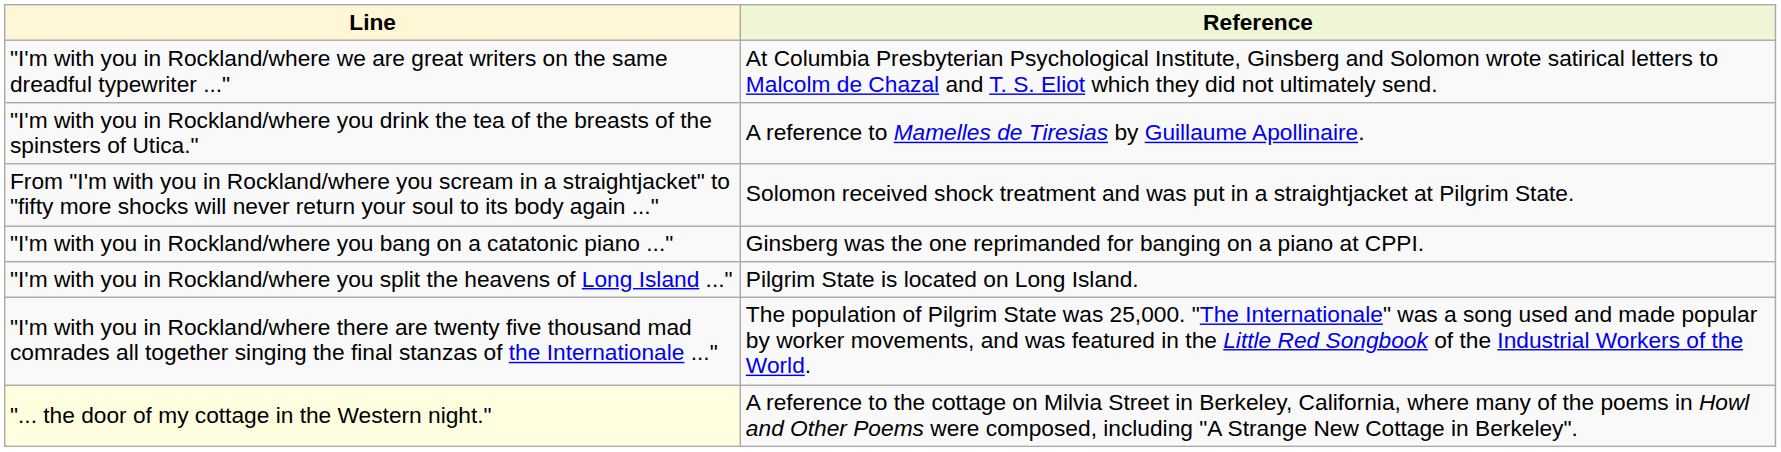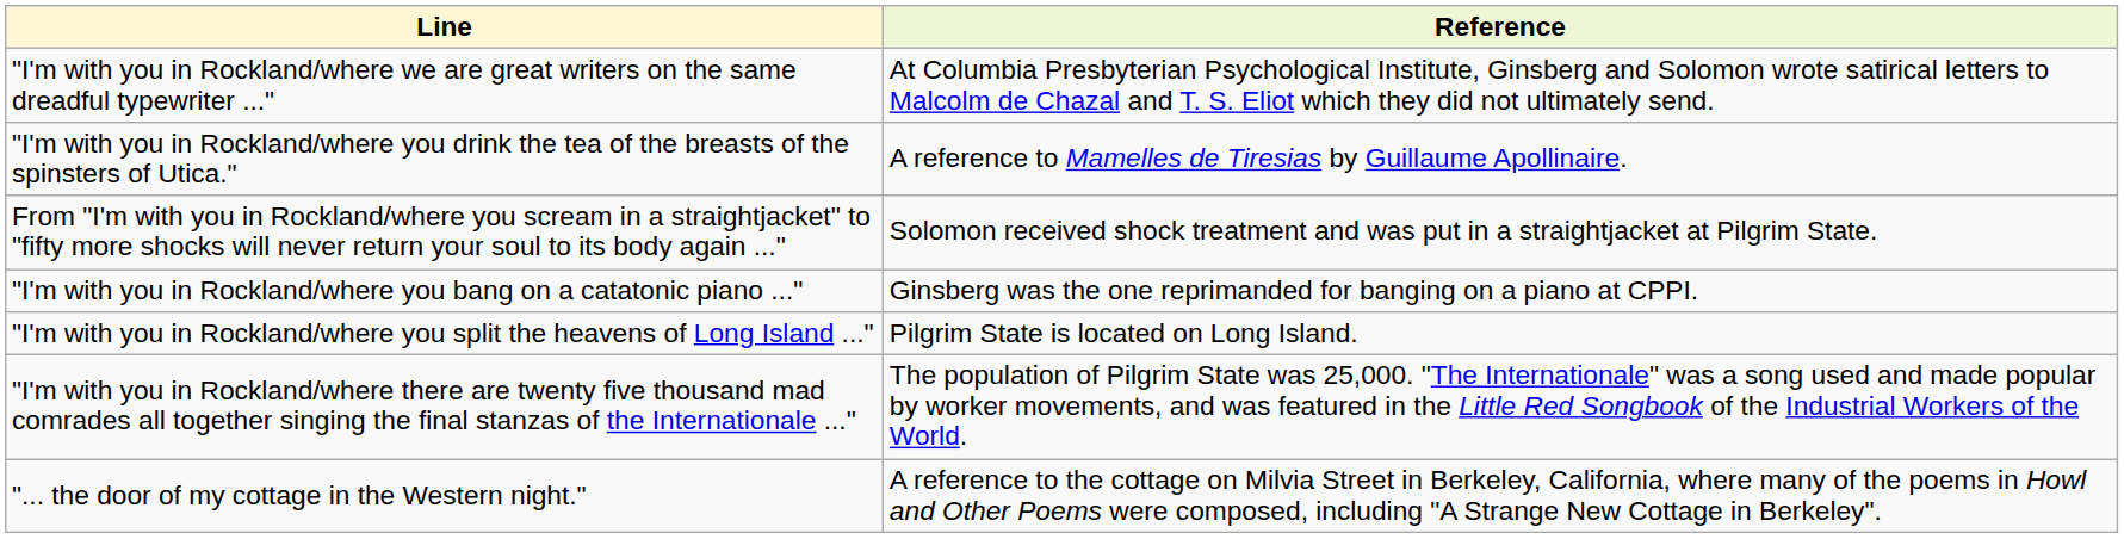"... the door of my cottage in the Western night." | Line: lightyellow background -> no background
